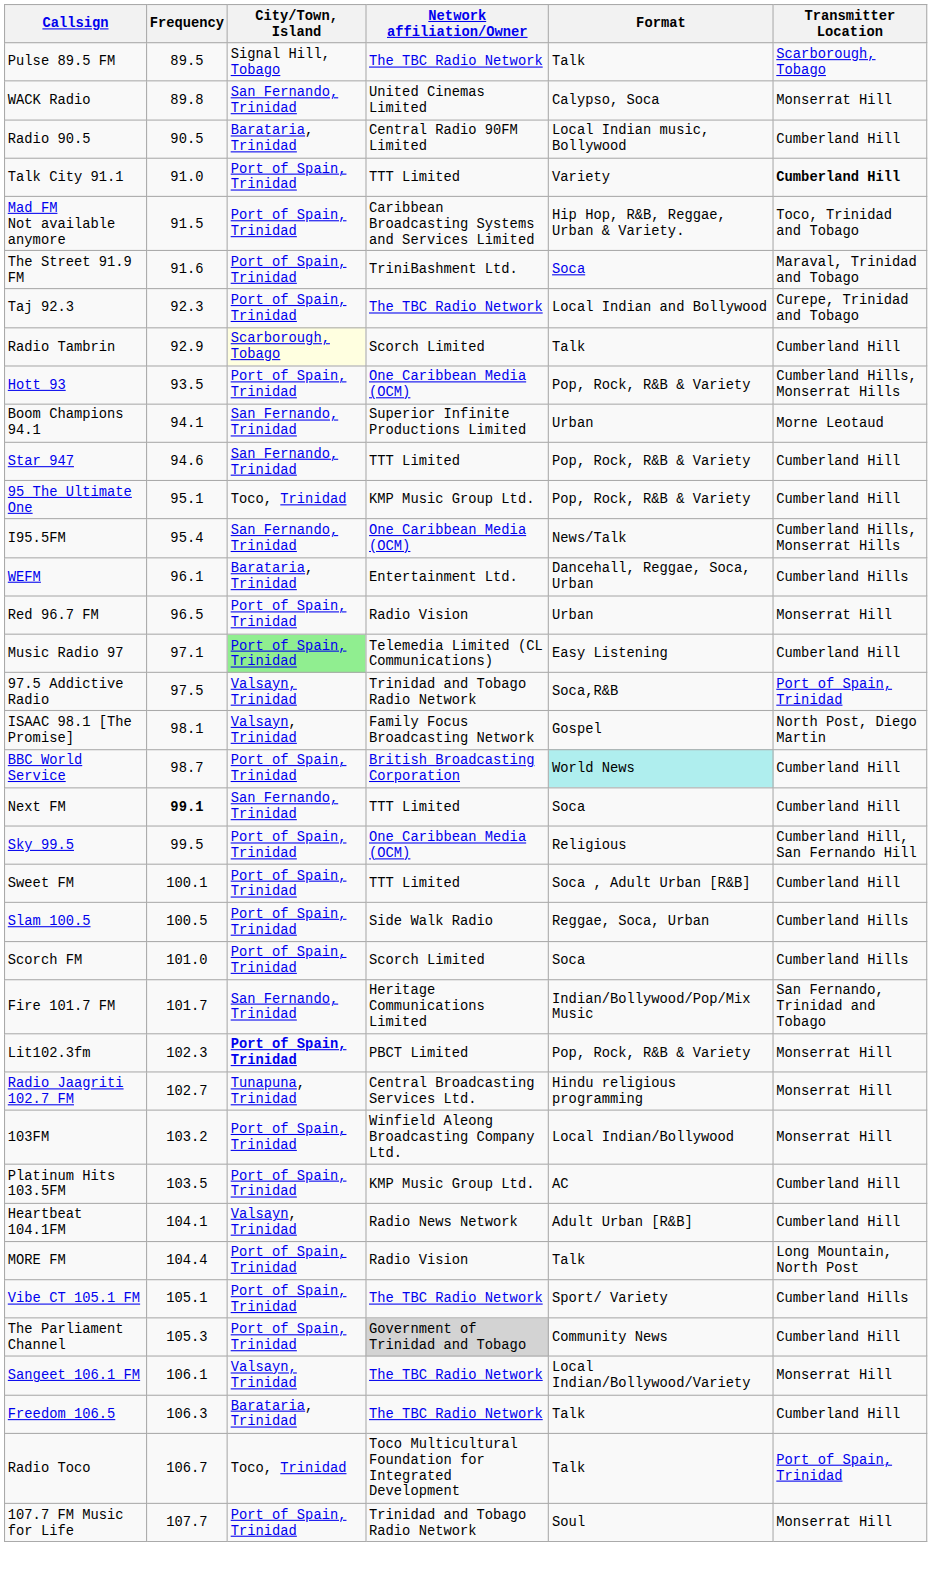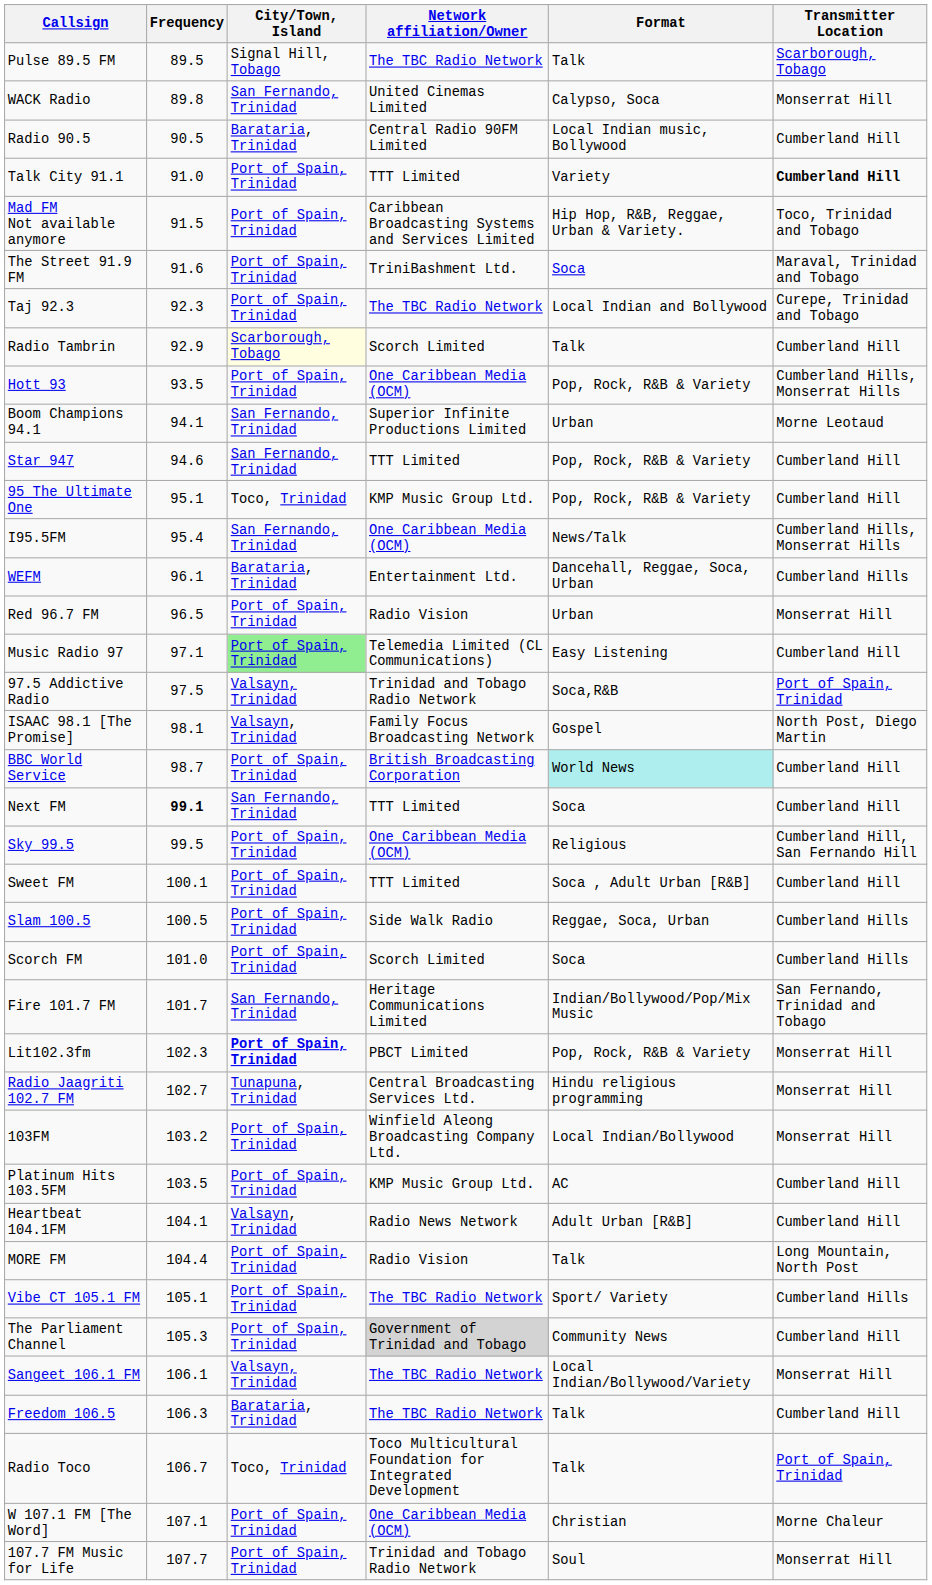+ row: W 107.1 FM [The Word] | 107.1 | Port of Spain, Trinidad | One Caribbean Media (OCM) | Christian | Morne Chaleur
